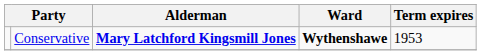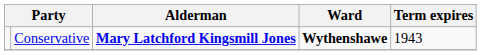Conservative | Term expires: 1953 -> 1943
